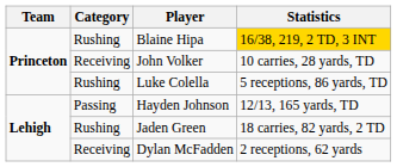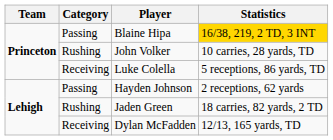Blaine Hipa | Category: Rushing -> Passing
John Volker | Category: Receiving -> Rushing
Luke Colella | Category: Rushing -> Receiving
Hayden Johnson | Statistics: 12/13, 165 yards, TD -> 2 receptions, 62 yards
Dylan McFadden | Statistics: 2 receptions, 62 yards -> 12/13, 165 yards, TD
